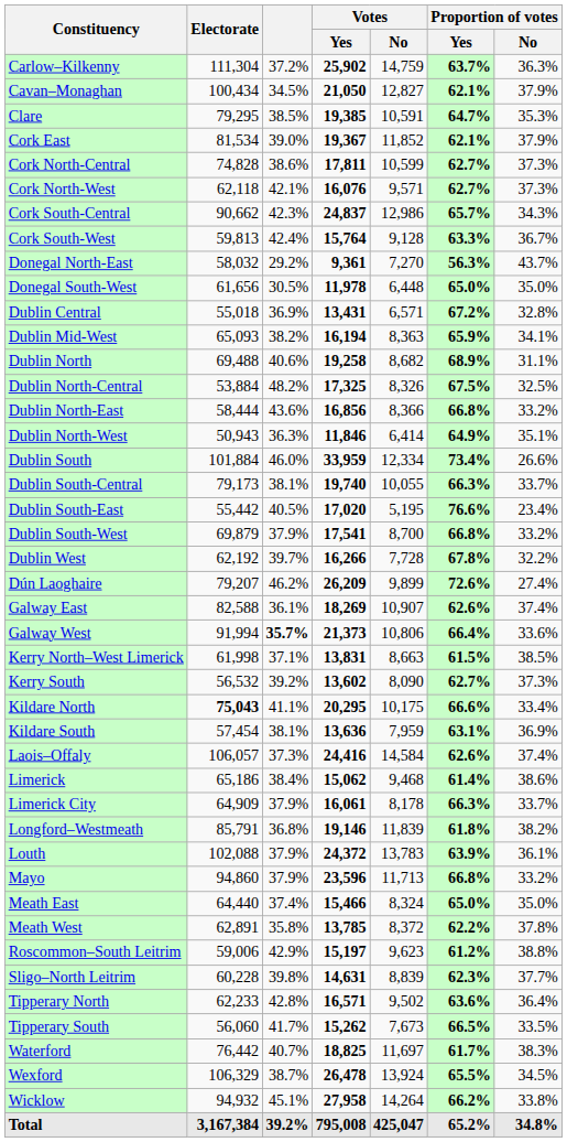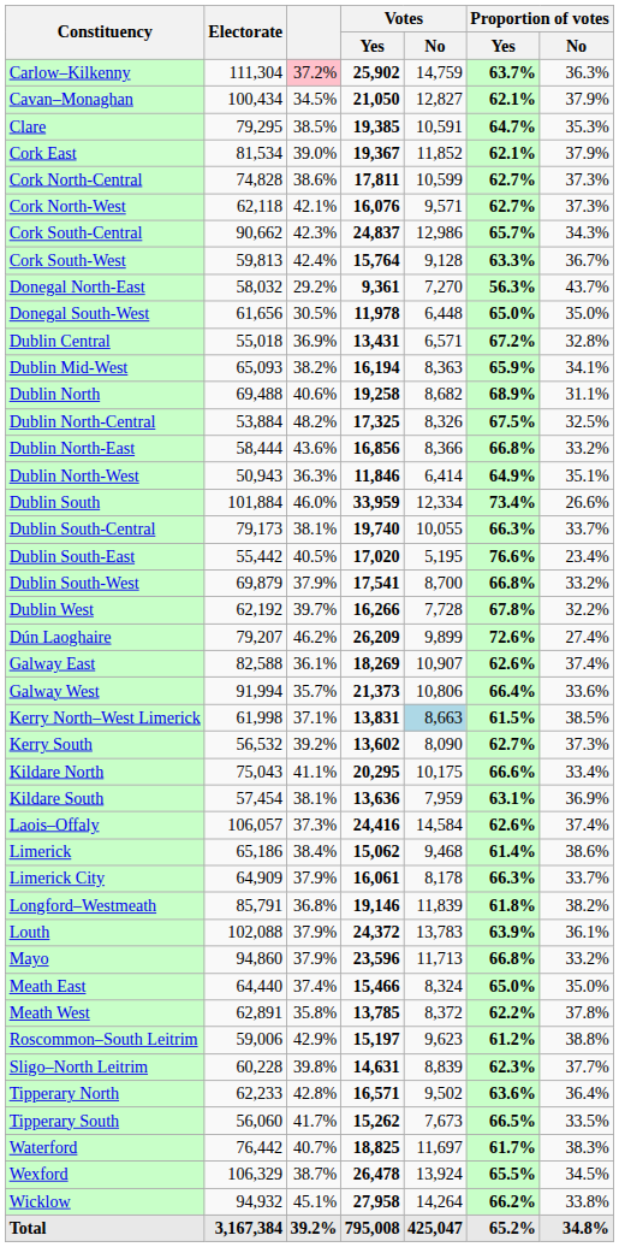Carlow–Kilkenny | column 3: no background -> pink background
Galway West | column 3: bold -> normal
Kerry North–West Limerick | Votes / No: no background -> lightblue background
Kildare North | Electorate: bold -> normal
